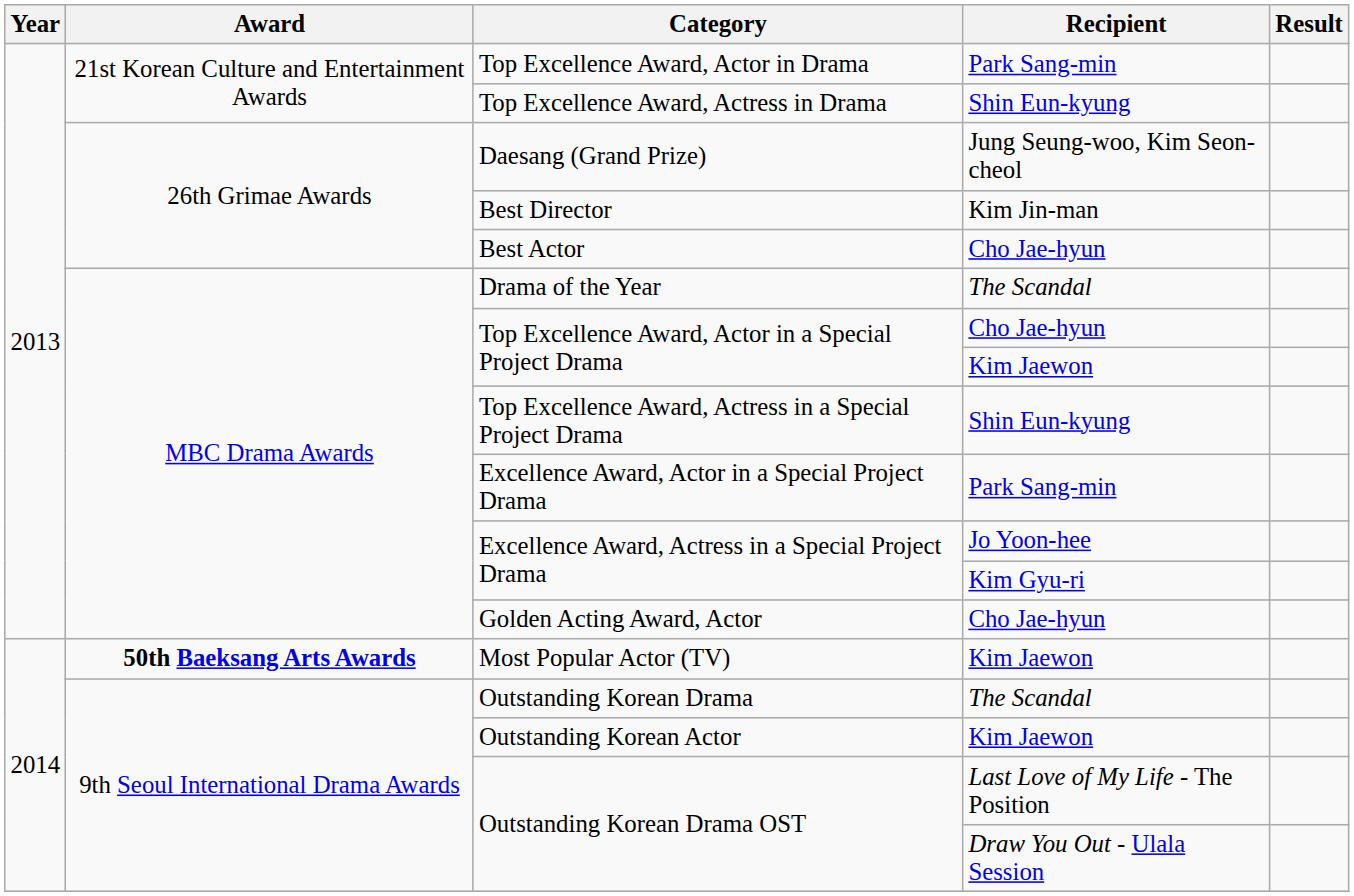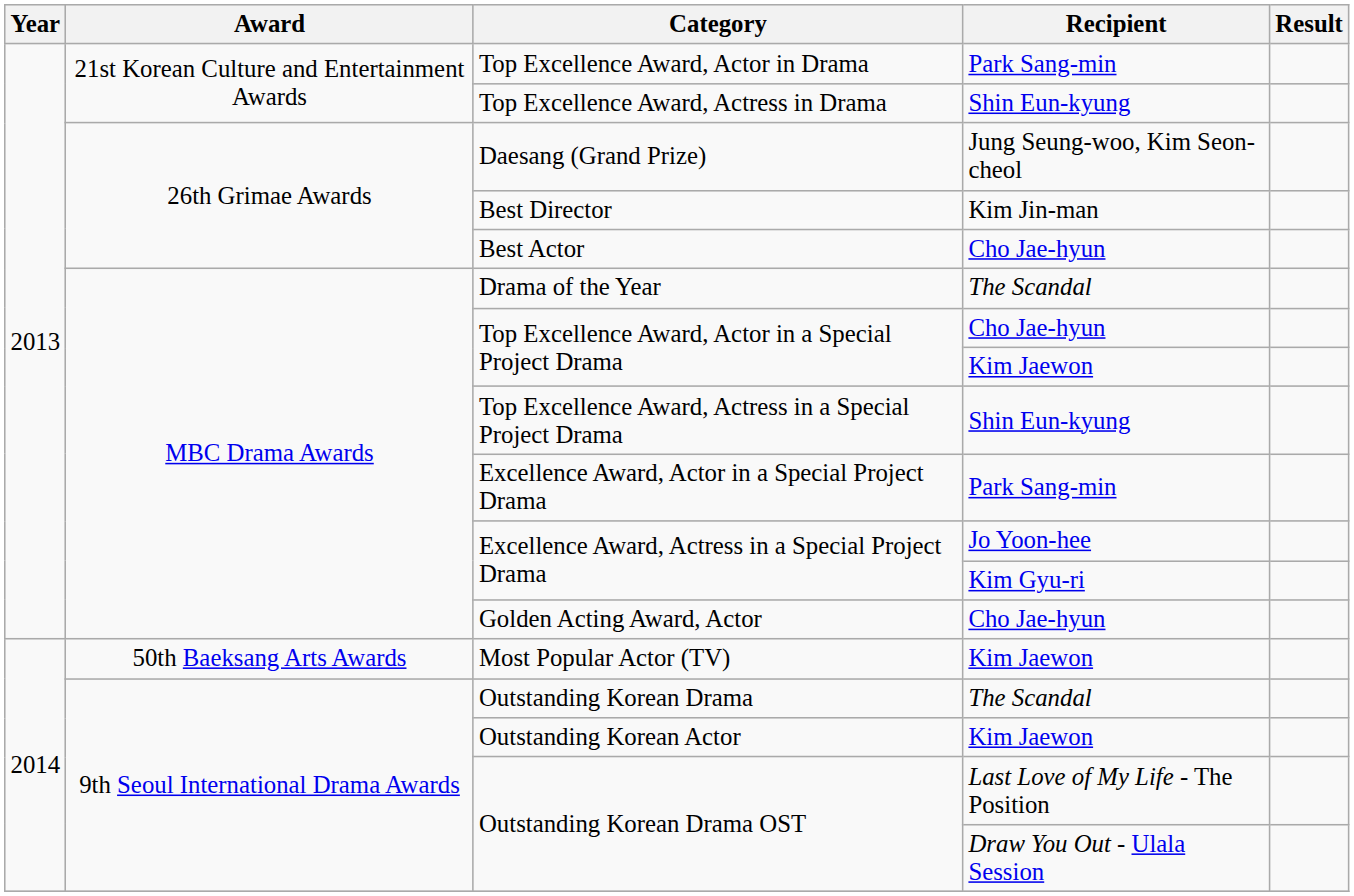Most Popular Actor (TV) | Award: bold -> normal
